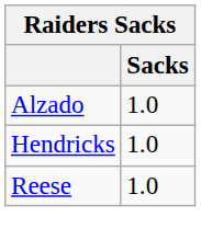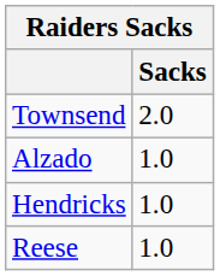+ row: Townsend | 2.0
